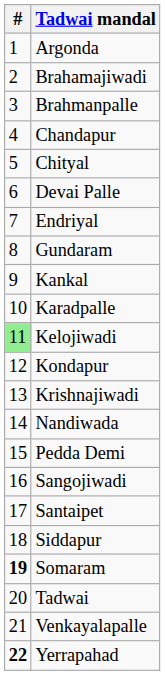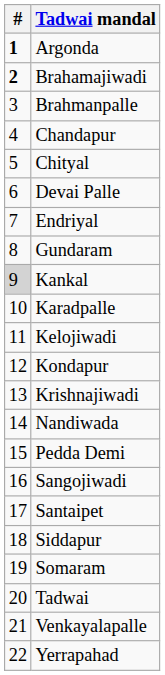Argonda | #: normal -> bold
Brahamajiwadi | #: normal -> bold
Kankal | #: no background -> lightgrey background
Kelojiwadi | #: lightgreen background -> no background
Somaram | #: bold -> normal
Yerrapahad | #: bold -> normal
